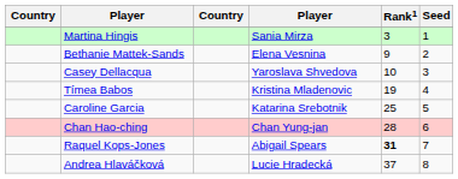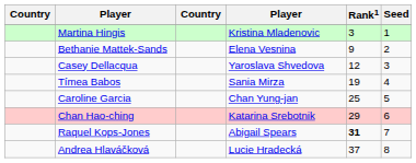Martina Hingis | column 4: Sania Mirza -> Kristina Mladenovic
Casey Dellacqua | Rank1: 10 -> 12
Tímea Babos | column 4: Kristina Mladenovic -> Sania Mirza
Caroline Garcia | column 4: Katarina Srebotnik -> Chan Yung-jan
Chan Hao-ching | column 4: Chan Yung-jan -> Katarina Srebotnik
Chan Hao-ching | Rank1: 28 -> 29
